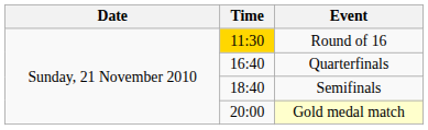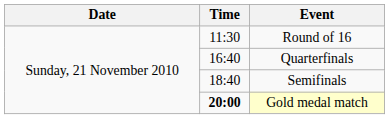Round of 16 | Time: gold background -> no background
Gold medal match | Time: normal -> bold
